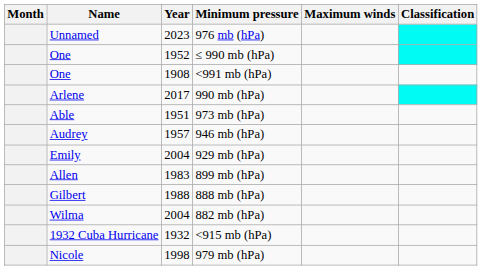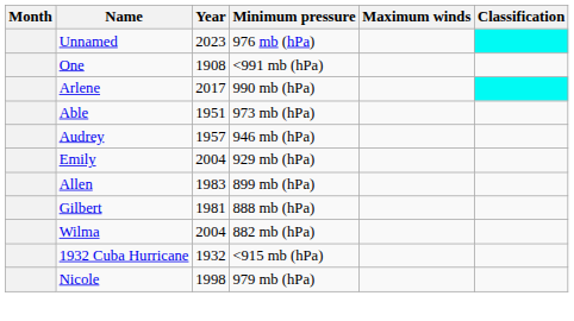- row: One | 1952 | ≤ 990 mb (hPa)
888 mb (hPa) | Year: 1988 -> 1981
